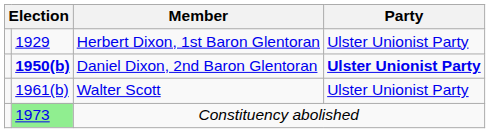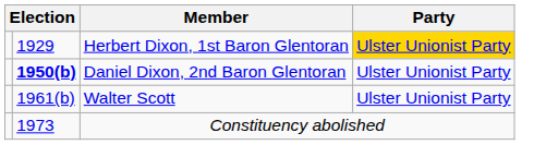Herbert Dixon, 1st Baron Glentoran | Party: no background -> gold background
Daniel Dixon, 2nd Baron Glentoran | Party: bold -> normal
Constituency abolished | column 2: lightgreen background -> no background
